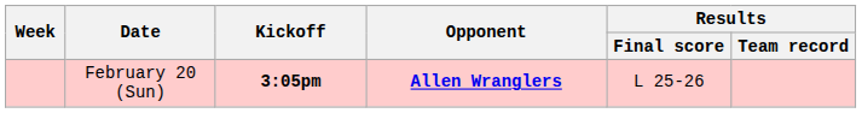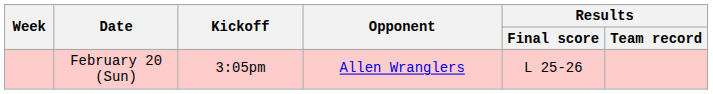February 20 (Sun) | Kickoff: bold -> normal
February 20 (Sun) | Opponent: bold -> normal
